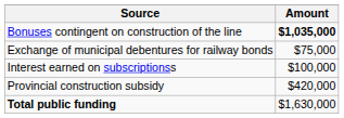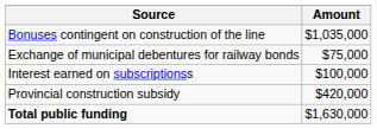Bonuses contingent on construction of the line | Amount: bold -> normal
